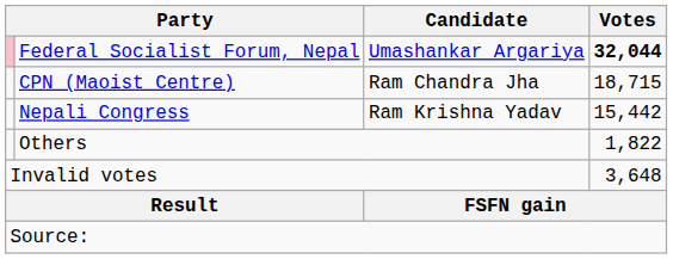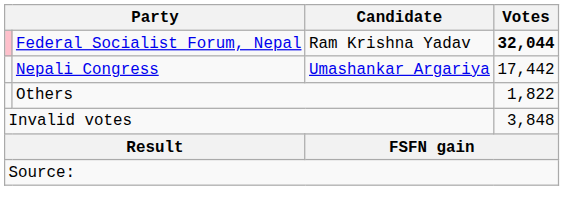Federal Socialist Forum, Nepal | Candidate: Umashankar Argariya -> Ram Krishna Yadav
- row: CPN (Maoist Centre) | Ram Chandra Jha | 18,715
Nepali Congress | Candidate: Ram Krishna Yadav -> Umashankar Argariya
Nepali Congress | Votes: 15,442 -> 17,442
Invalid votes | Votes: 3,648 -> 3,848
